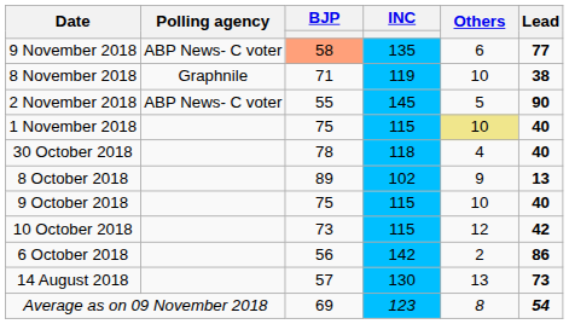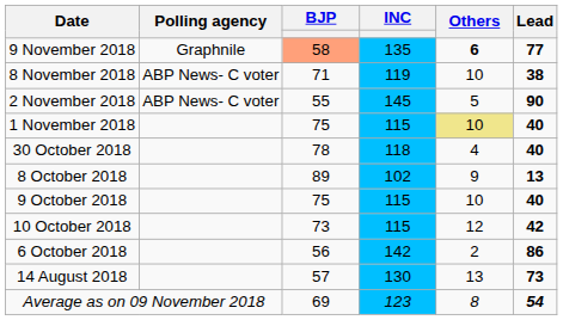9 November 2018 | Polling agency: ABP News- C voter -> Graphnile
9 November 2018 | Others: normal -> bold
8 November 2018 | Polling agency: Graphnile -> ABP News- C voter
